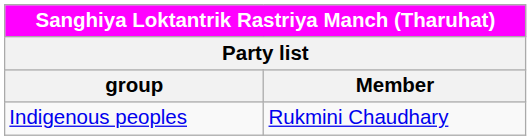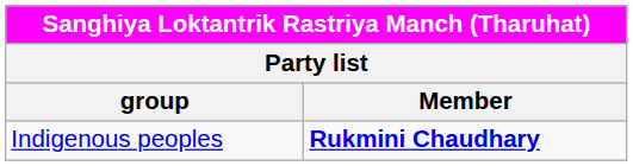Indigenous peoples | Member: normal -> bold
